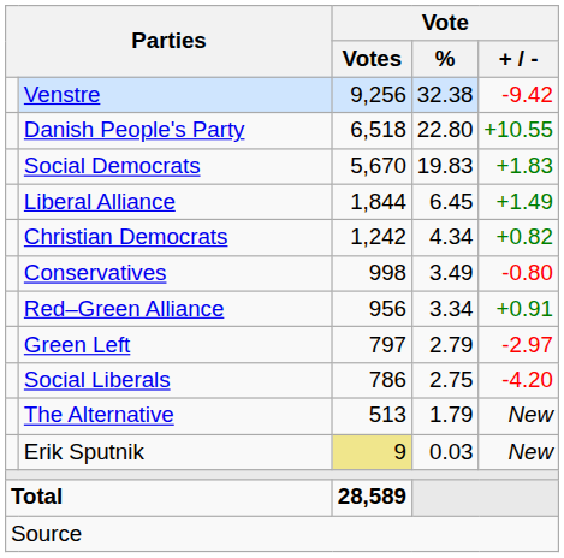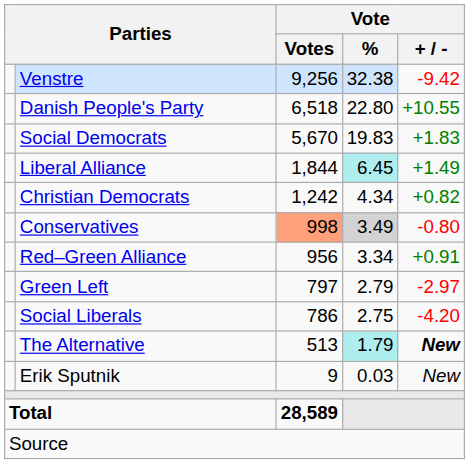Liberal Alliance | Vote / %: no background -> paleturquoise background
Conservatives | Vote / Votes: no background -> lightsalmon background
Conservatives | Vote / %: no background -> lightgrey background
The Alternative | Vote / %: no background -> paleturquoise background
The Alternative | Vote / + / -: normal -> bold
Erik Sputnik | Vote / Votes: khaki background -> no background
